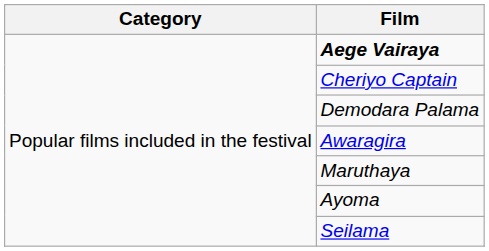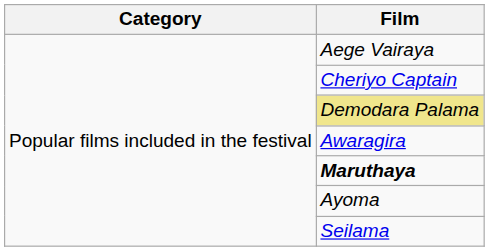Aege Vairaya | Film: bold -> normal
Demodara Palama | Film: no background -> khaki background
Maruthaya | Film: normal -> bold
